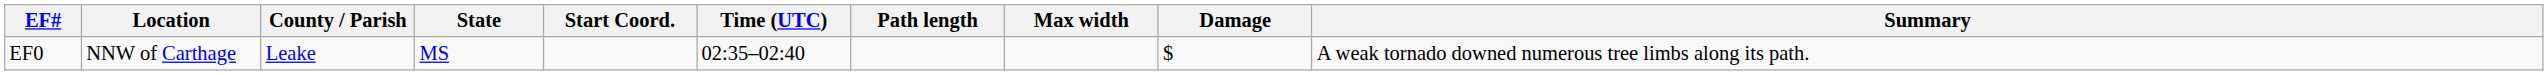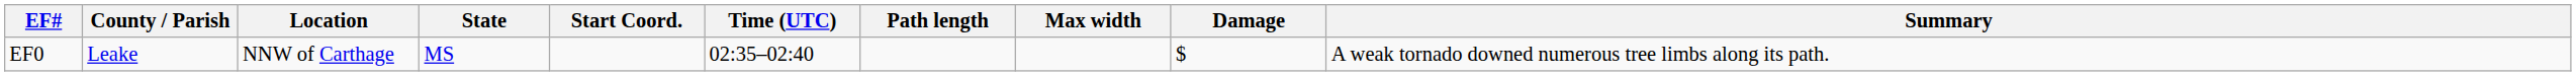columns swapped: Location <-> County / Parish
